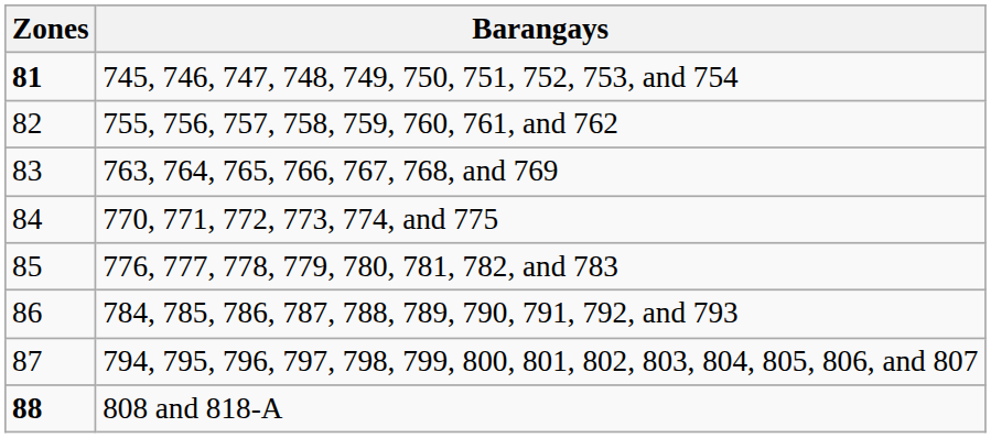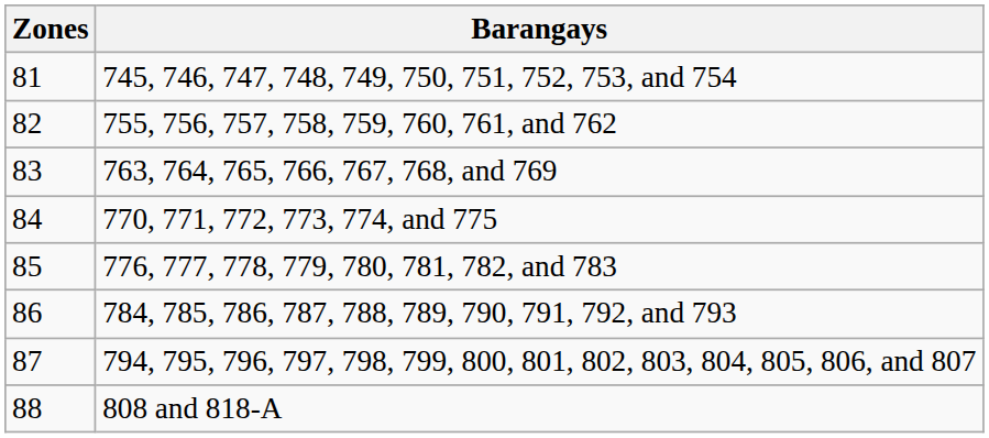745, 746, 747, 748, 749, 750, 751, 752, 753, and 754 | Zones: bold -> normal
808 and 818-A | Zones: bold -> normal
